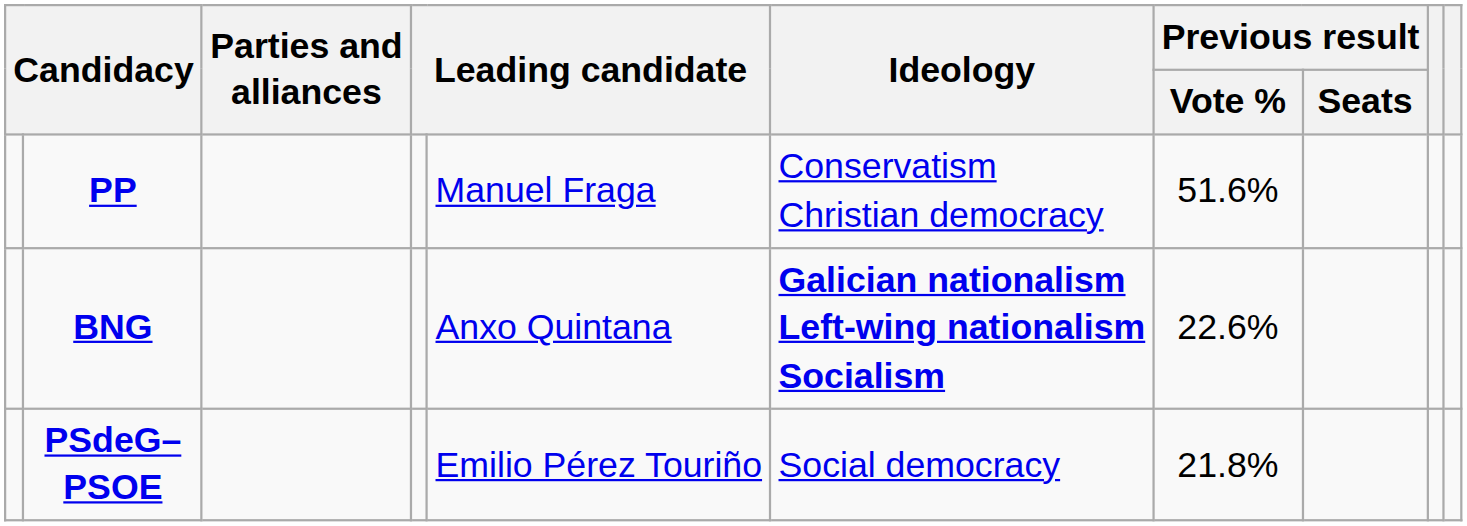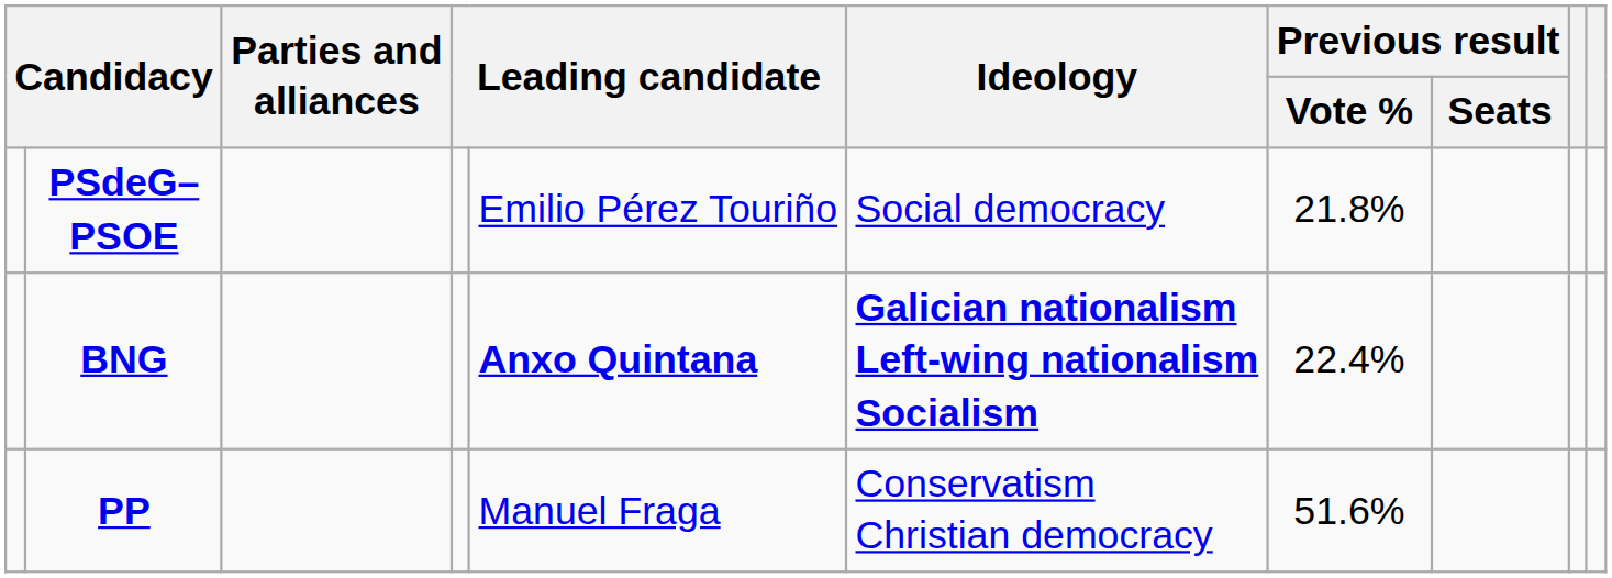rows swapped: PP <-> PSdeG– PSOE
BNG | column 5: normal -> bold
BNG | Previous result / Vote %: 22.6% -> 22.4%
